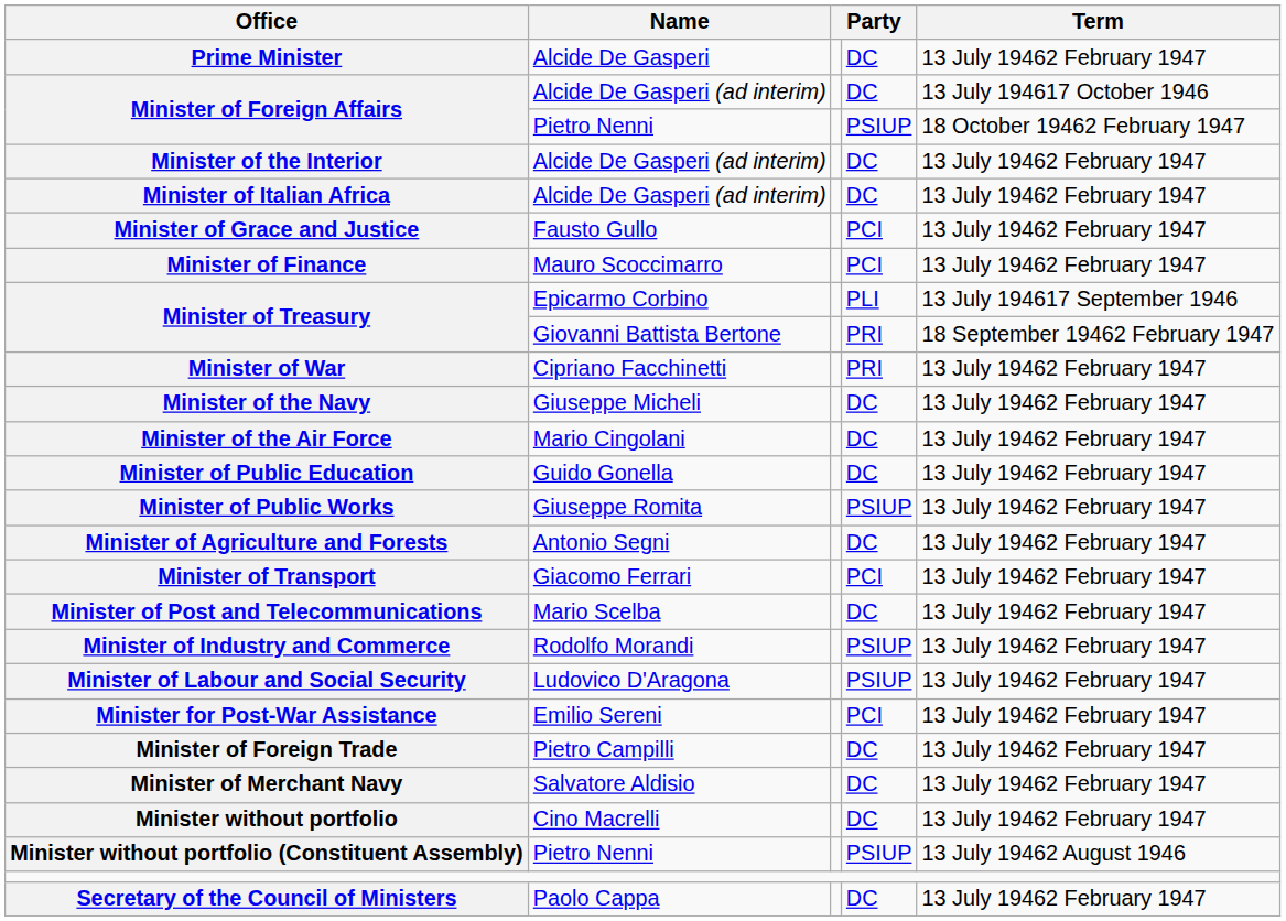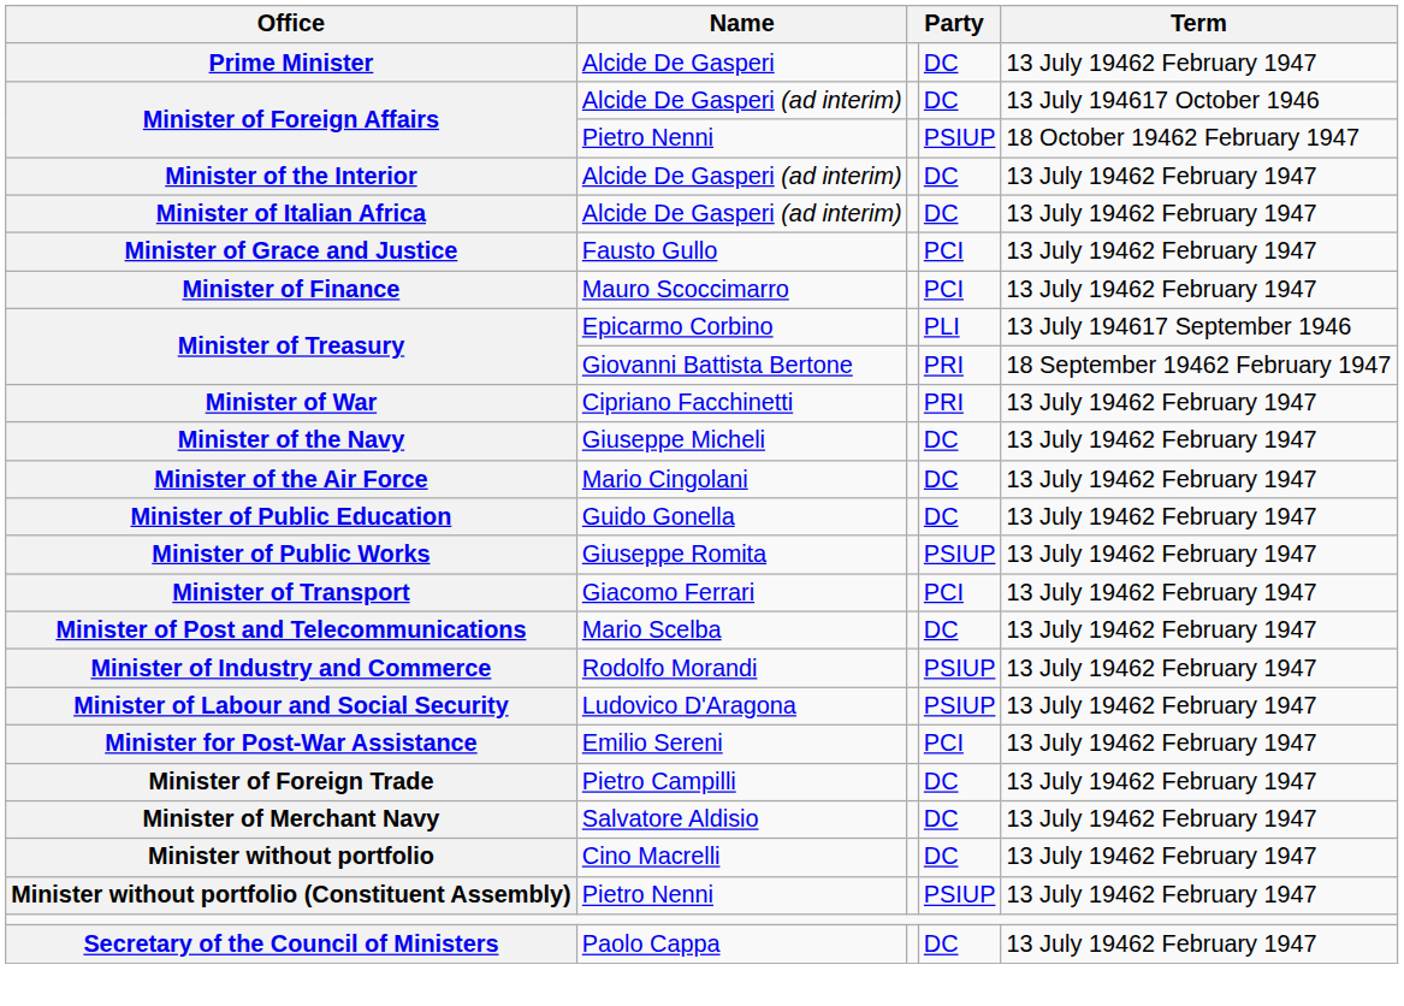- row: Minister of Agriculture and Forests | Antonio Segni | DC | 13 July 19462 February 1947
Minister without portfolio (Constituent Assembly) | Term: 13 July 19462 August 1946 -> 13 July 19462 February 1947
